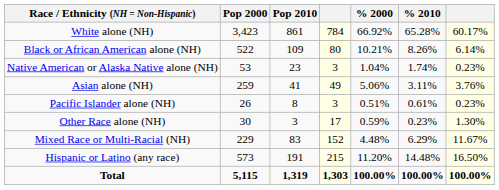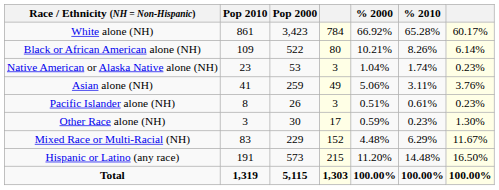columns swapped: Pop 2000 <-> Pop 2010
